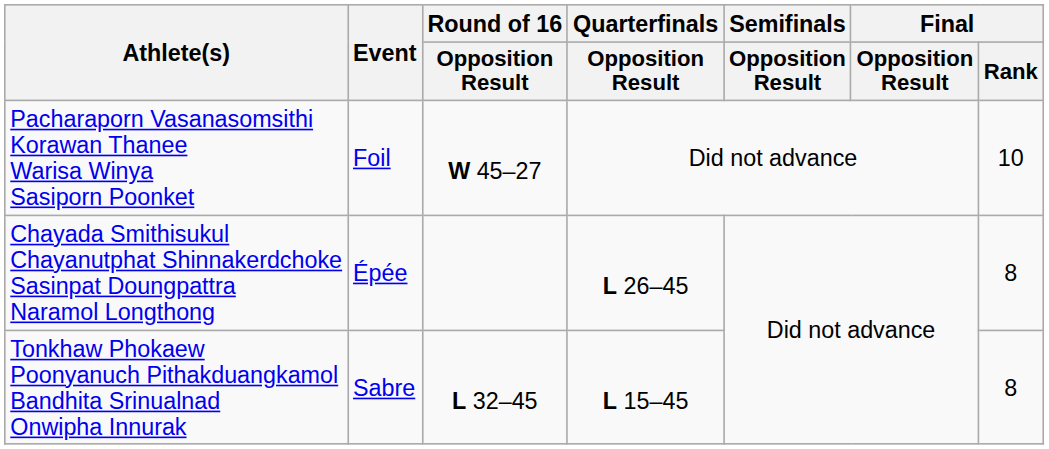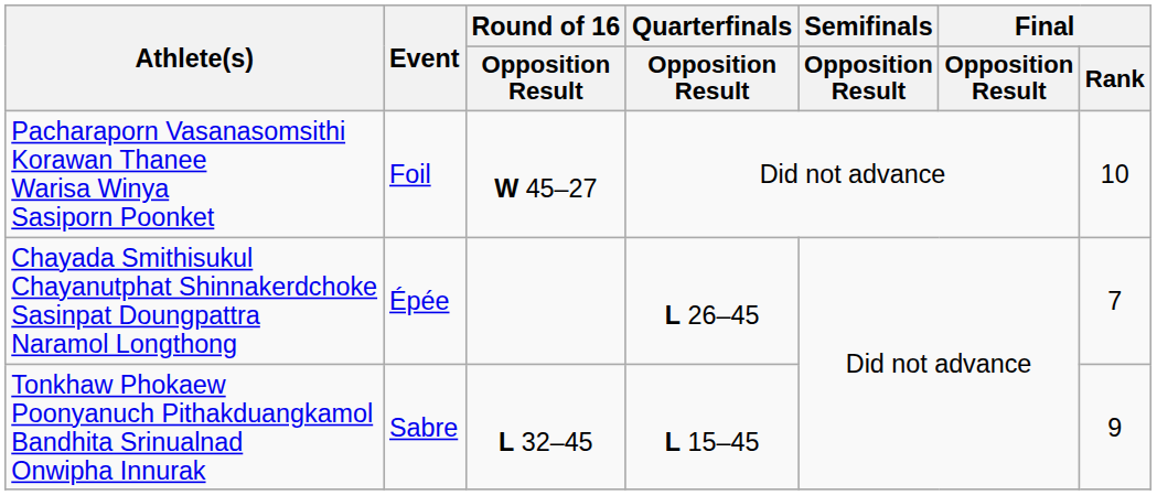row 4 | Final / Rank: 8 -> 7
row 5 | Final / Rank: 8 -> 9
